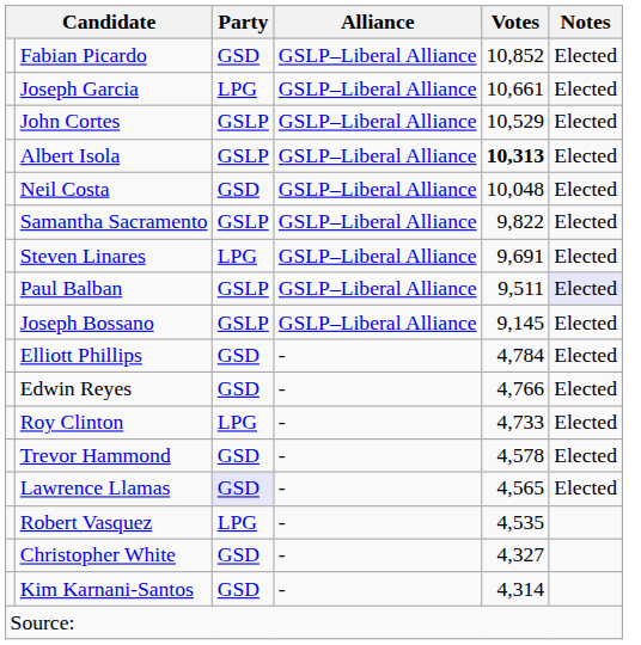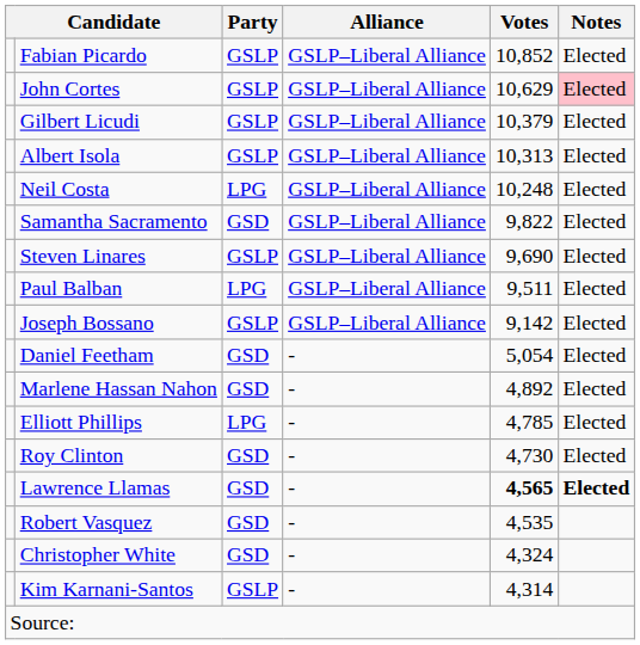Fabian Picardo | Party: GSD -> GSLP
- row: Joseph Garcia | LPG | GSLP–Liberal Alliance | 10,661 | Elected
John Cortes | Votes: 10,529 -> 10,629
John Cortes | Notes: no background -> pink background
+ row: Gilbert Licudi | GSLP | GSLP–Liberal Alliance | 10,379 | Elected
Albert Isola | Votes: bold -> normal
Neil Costa | Party: GSD -> LPG
Neil Costa | Votes: 10,048 -> 10,248
Samantha Sacramento | Party: GSLP -> GSD
Steven Linares | Party: LPG -> GSLP
Steven Linares | Votes: 9,691 -> 9,690
Paul Balban | Party: GSLP -> LPG
Paul Balban | Notes: lavender background -> no background
Joseph Bossano | Votes: 9,145 -> 9,142
+ row: Daniel Feetham | GSD | - | 5,054 | Elected
+ row: Marlene Hassan Nahon | GSD | - | 4,892 | Elected
Elliott Phillips | Party: GSD -> LPG
Elliott Phillips | Votes: 4,784 -> 4,785
- row: Edwin Reyes | GSD | - | 4,766 | Elected
Roy Clinton | Party: LPG -> GSD
Roy Clinton | Votes: 4,733 -> 4,730
- row: Trevor Hammond | GSD | - | 4,578 | Elected
Lawrence Llamas | Party: lavender background -> no background
Lawrence Llamas | Votes: normal -> bold
Lawrence Llamas | Notes: normal -> bold
Robert Vasquez | Party: LPG -> GSD
Christopher White | Votes: 4,327 -> 4,324
Kim Karnani-Santos | Party: GSD -> GSLP
